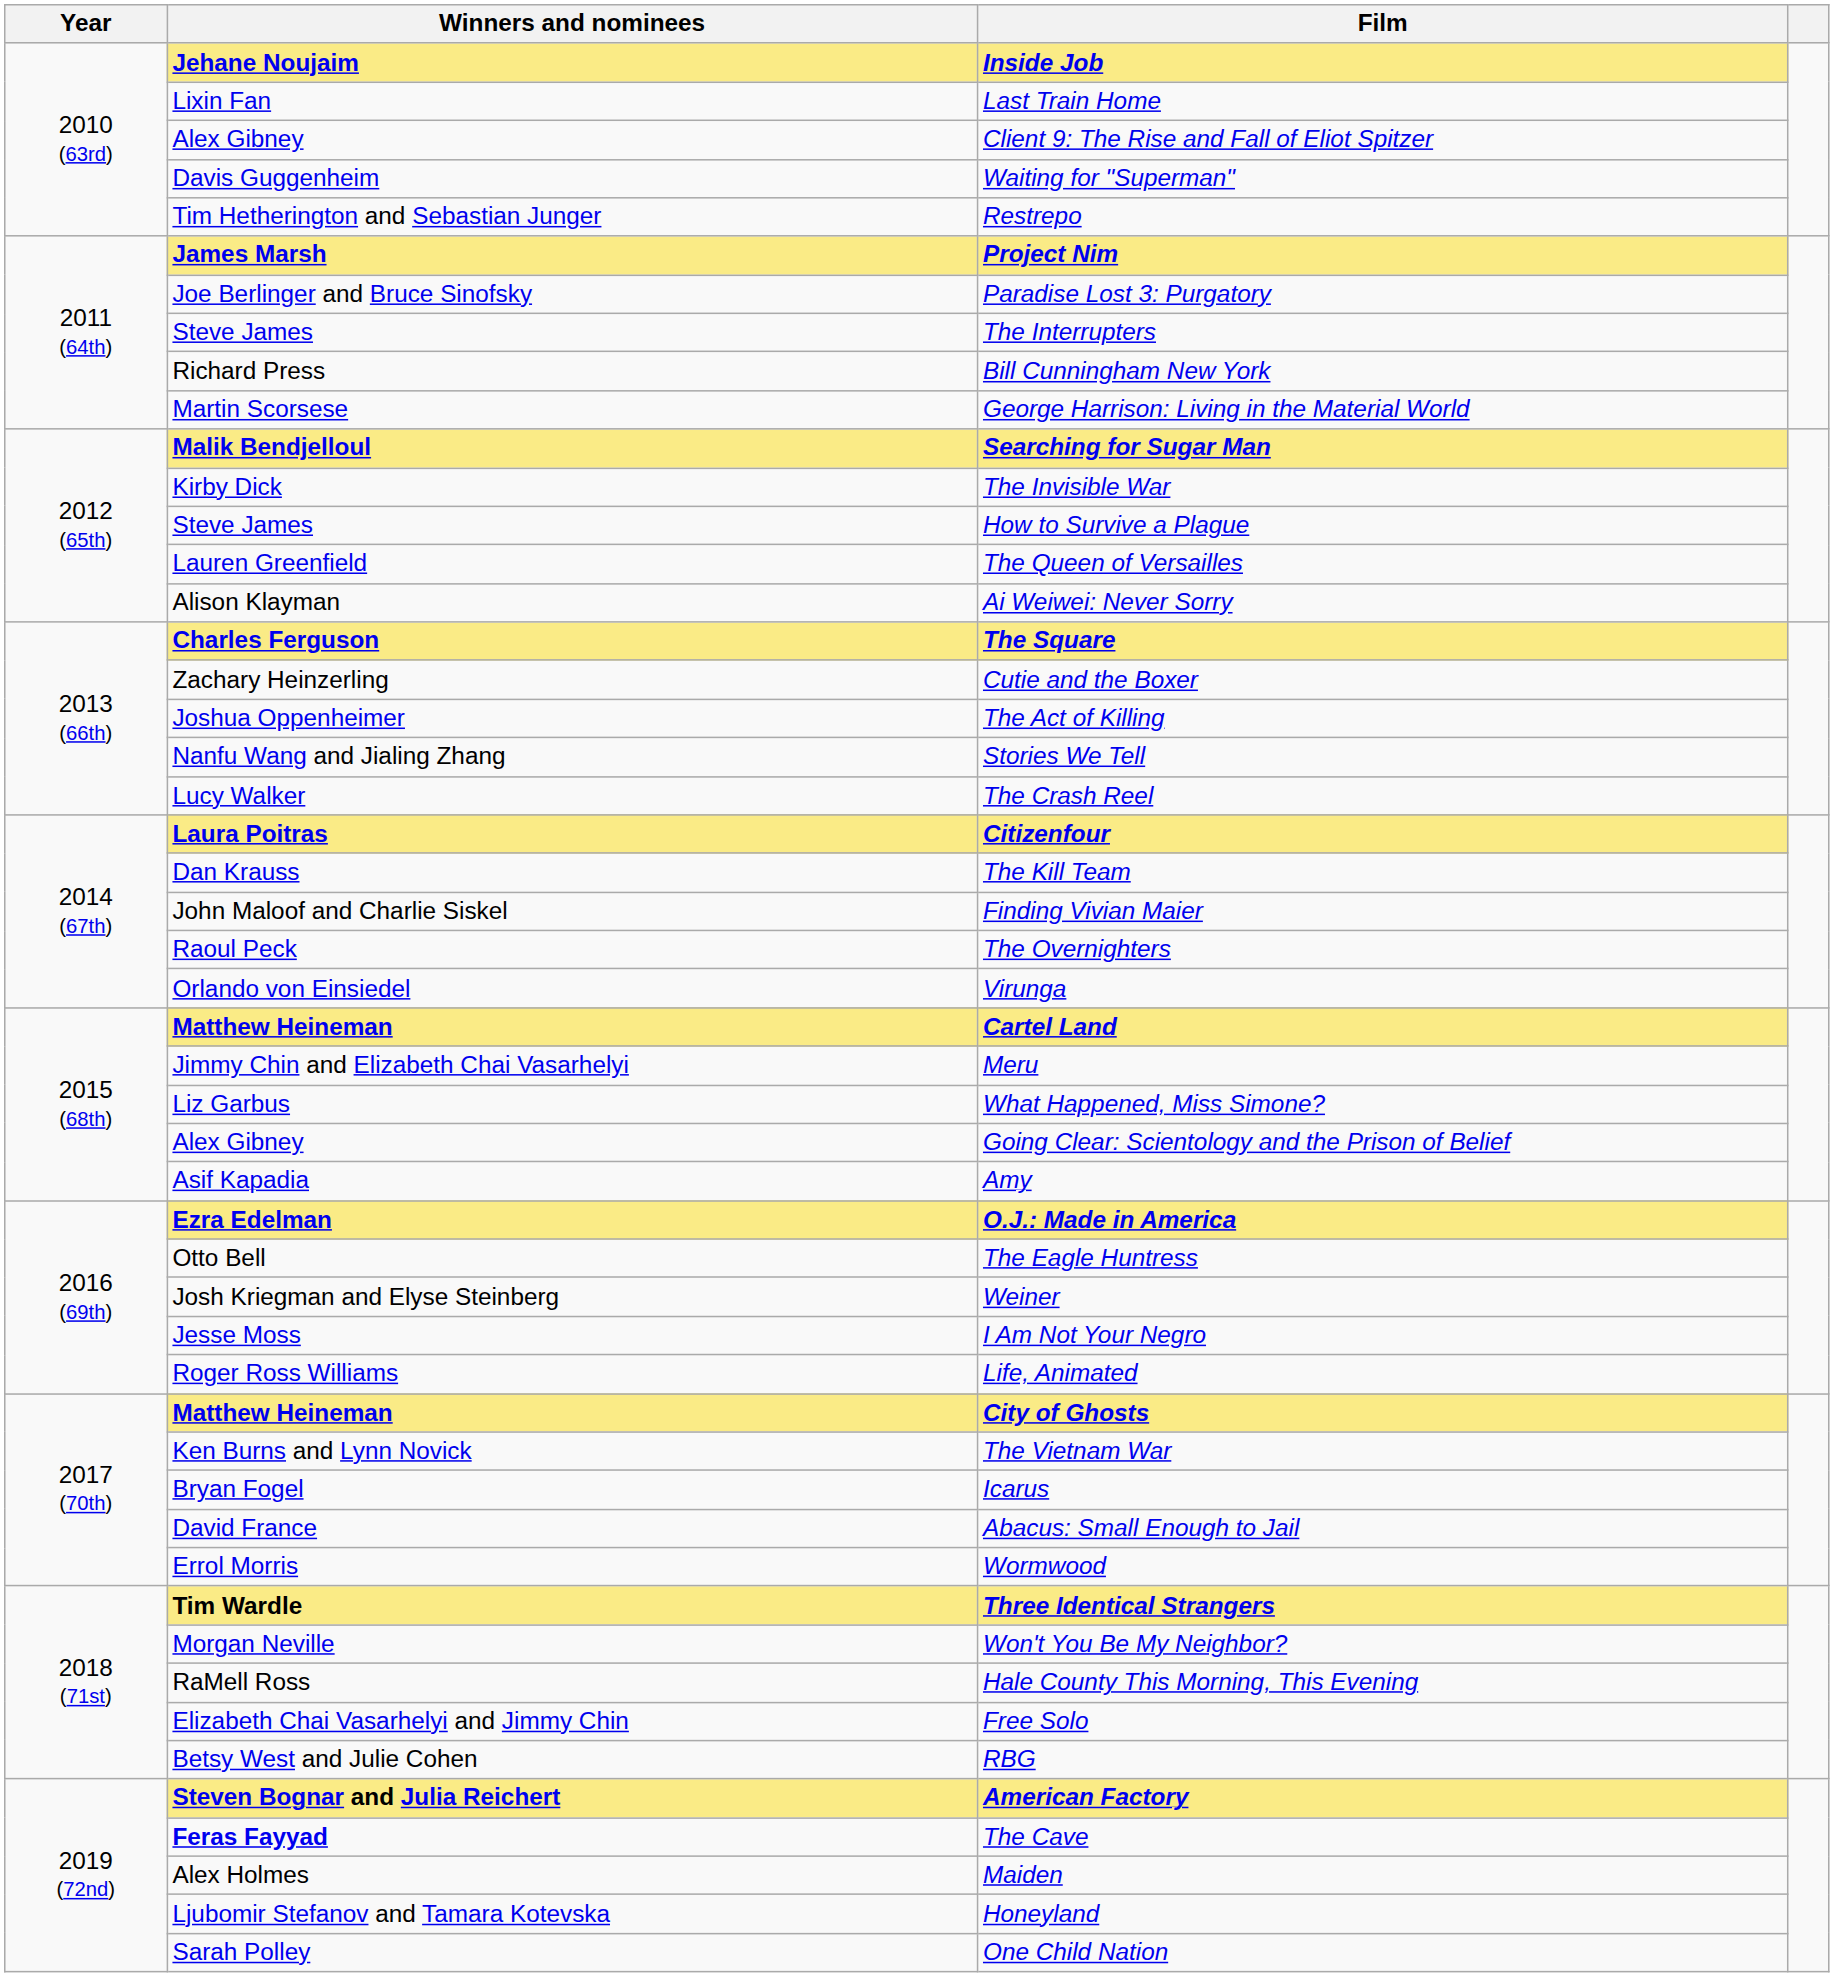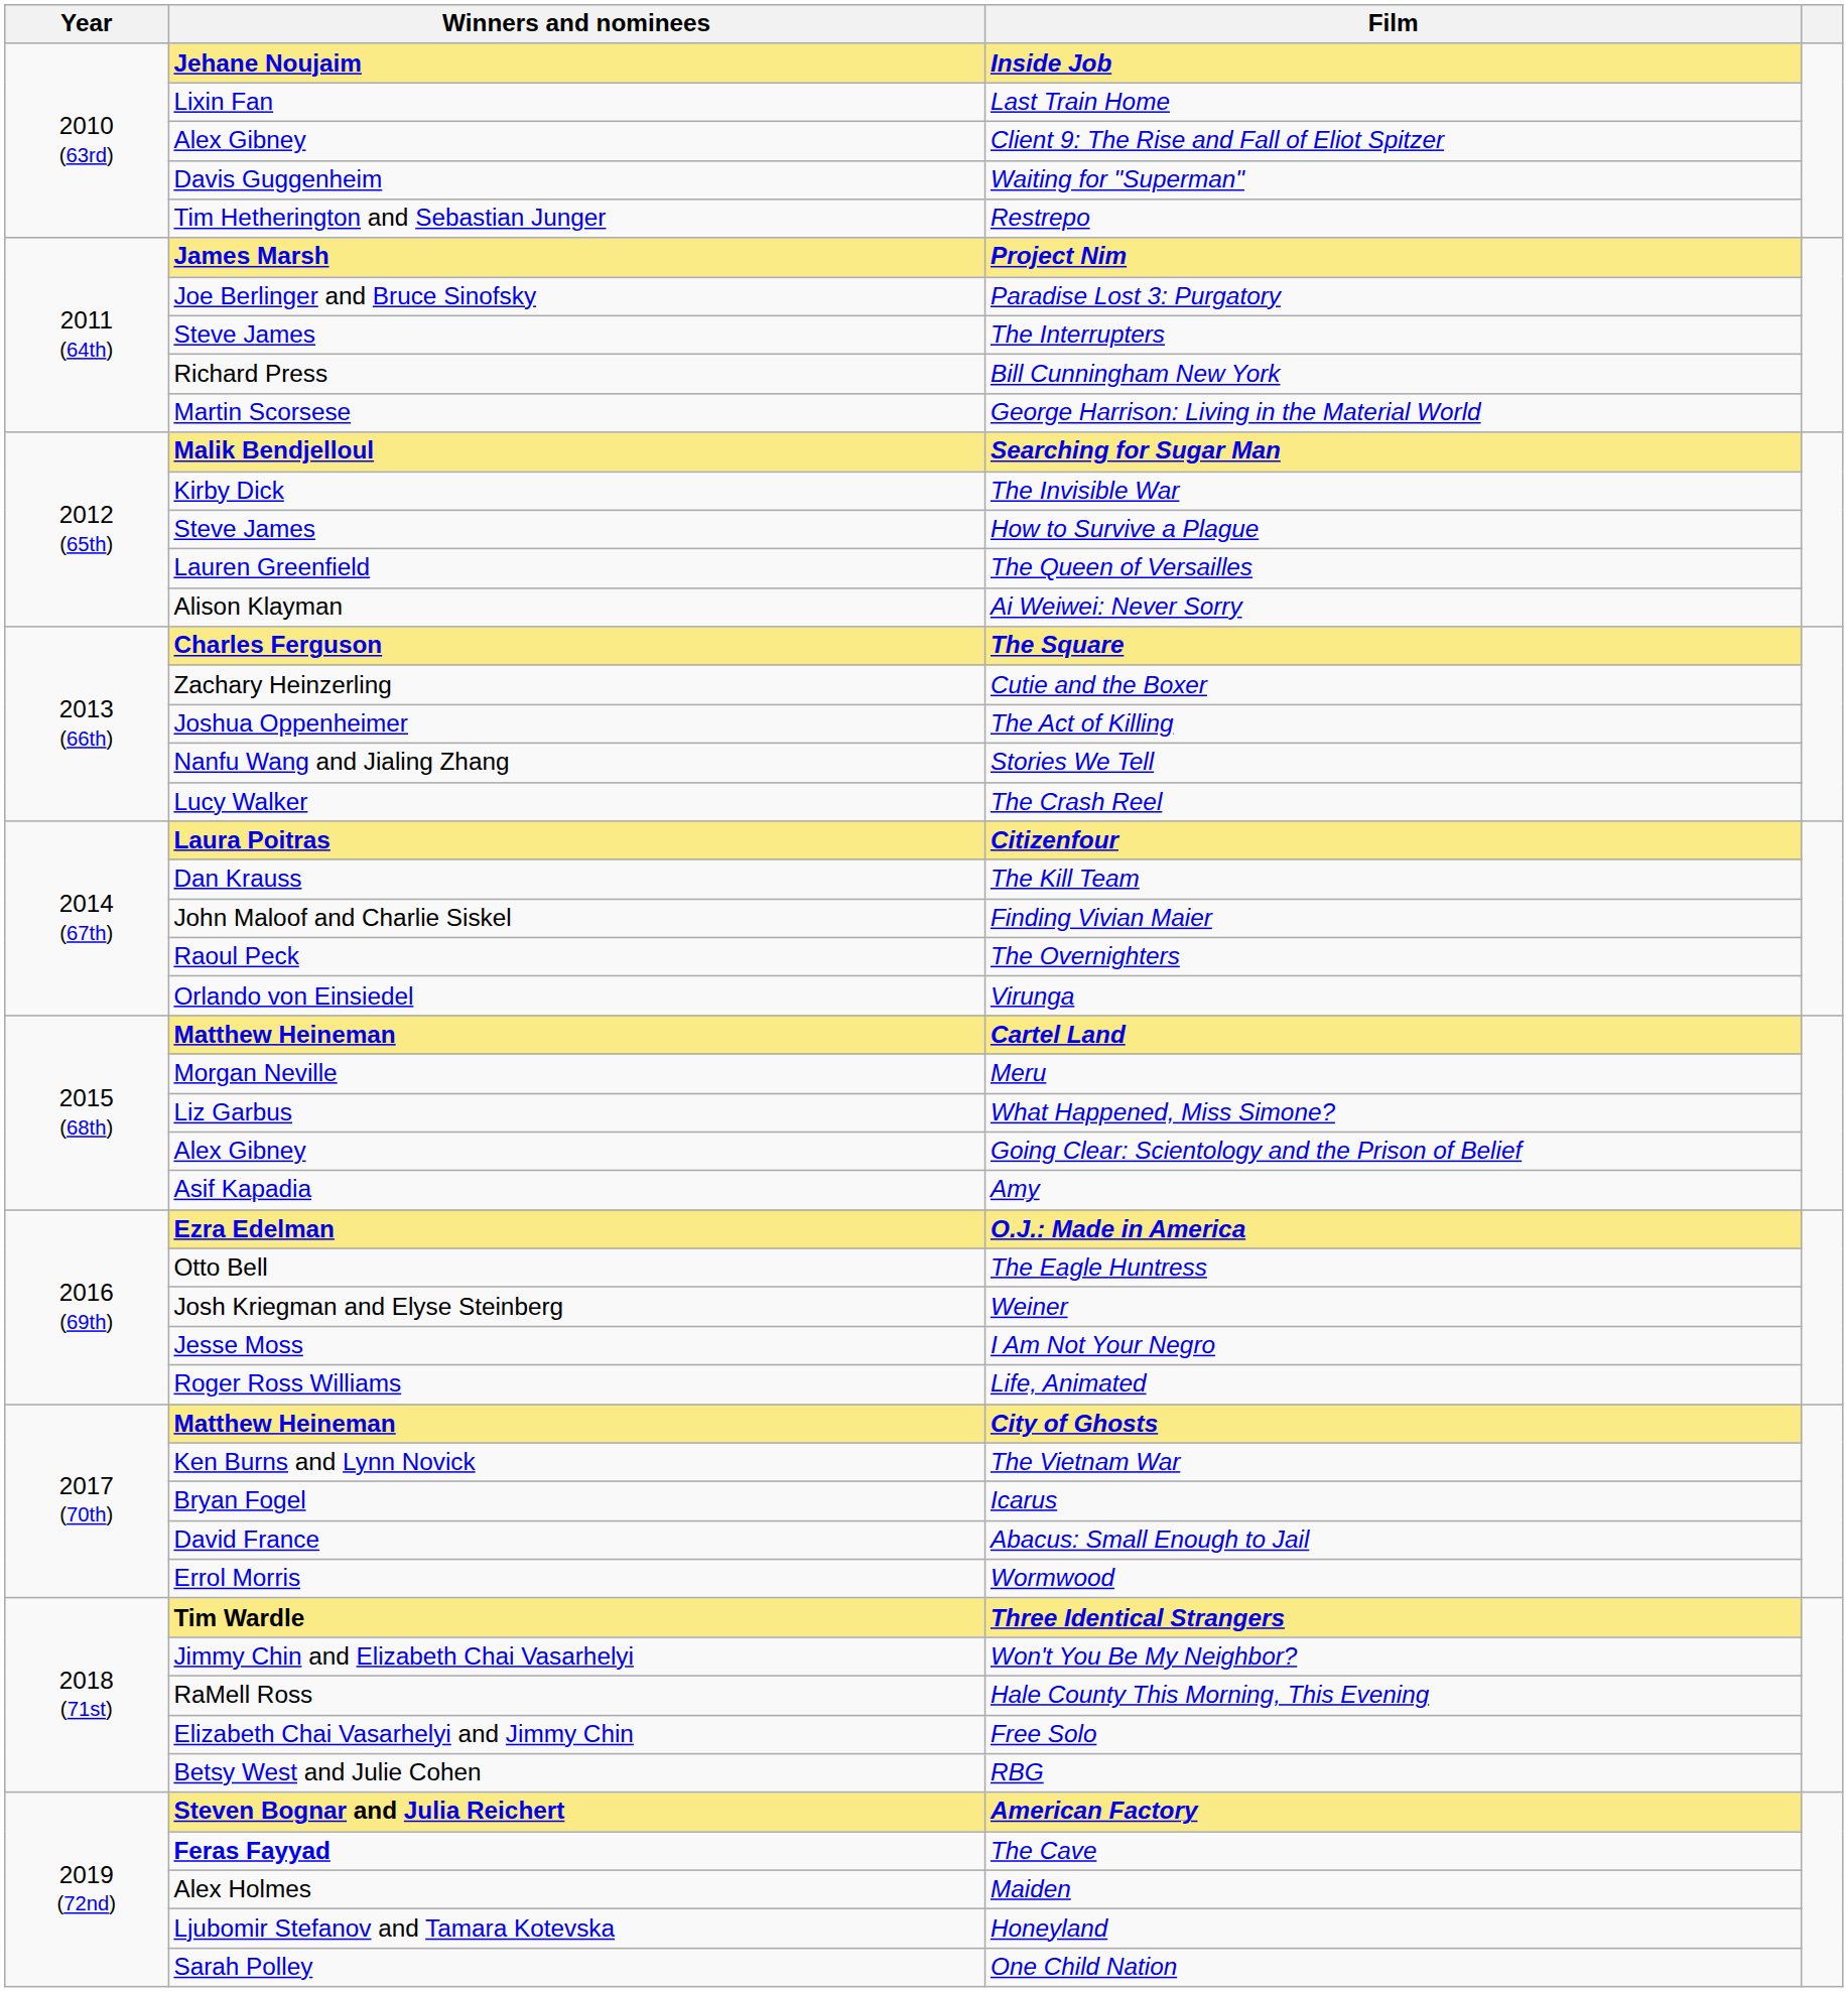Meru | Winners and nominees: Jimmy Chin and Elizabeth Chai Vasarhelyi -> Morgan Neville
Won't You Be My Neighbor? | Winners and nominees: Morgan Neville -> Jimmy Chin and Elizabeth Chai Vasarhelyi
